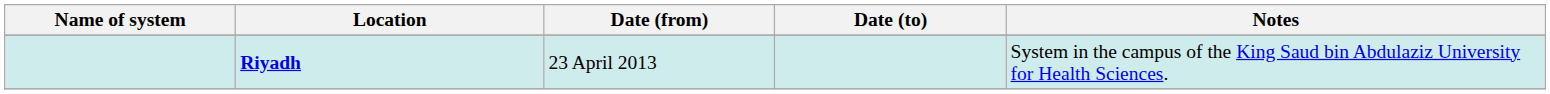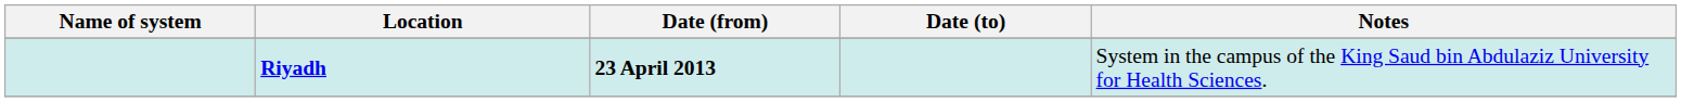Riyadh | Date (from): normal -> bold
